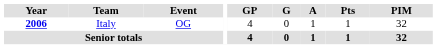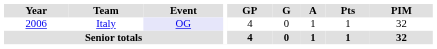Italy | Year: bold -> normal
Italy | Event: no background -> lavender background
